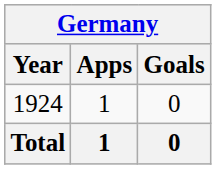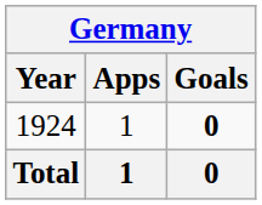1924 | Goals: normal -> bold
